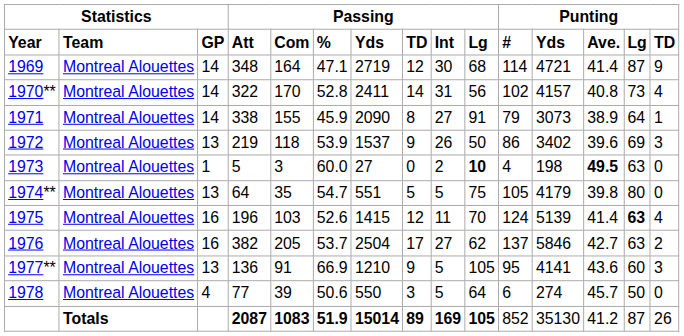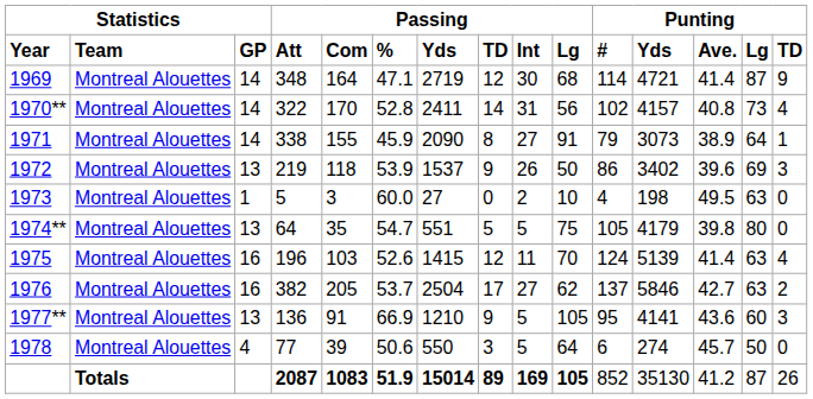1973 | column 10: bold -> normal
1973 | column 13: bold -> normal
1975 | column 14: bold -> normal
